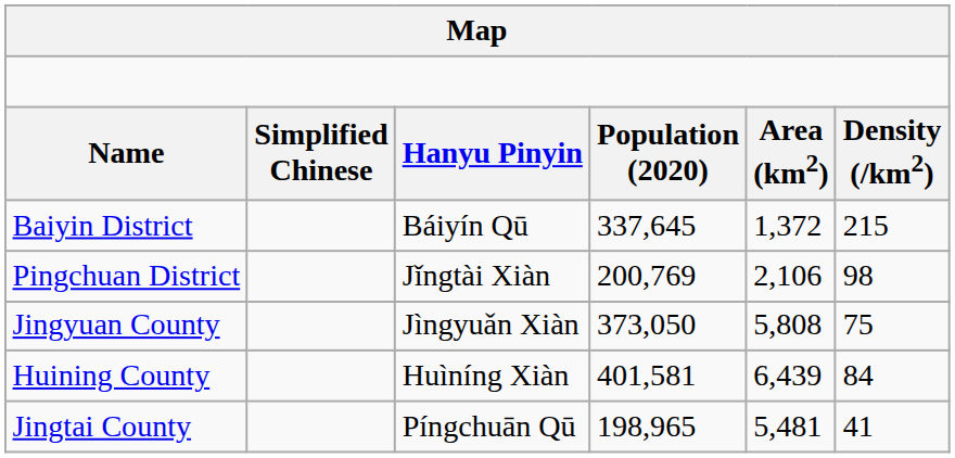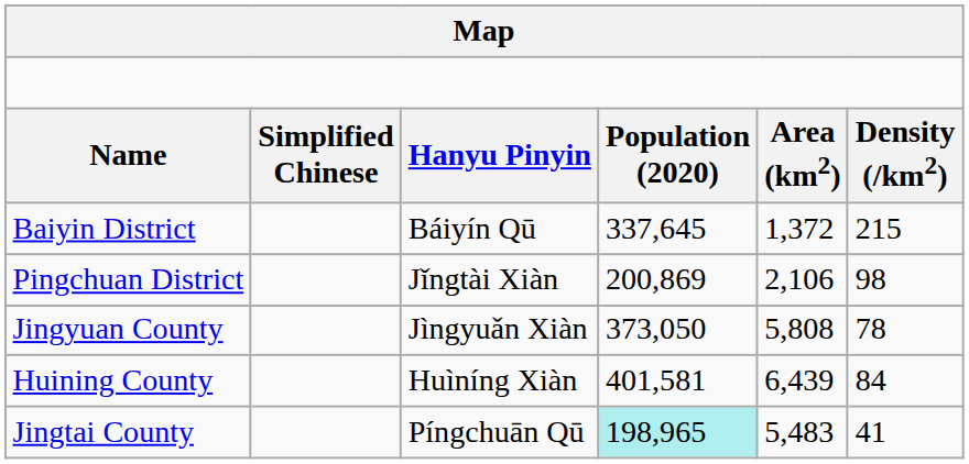Pingchuan District | column 4: 200,769 -> 200,869
Jingyuan County | column 6: 75 -> 78
Jingtai County | column 4: no background -> paleturquoise background
Jingtai County | column 5: 5,481 -> 5,483
